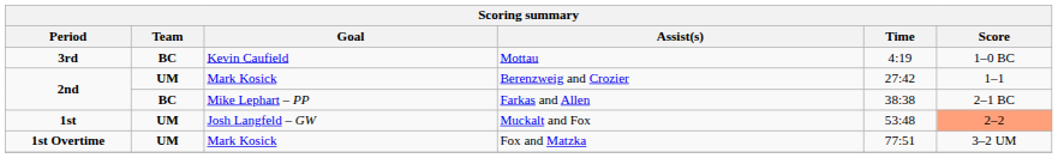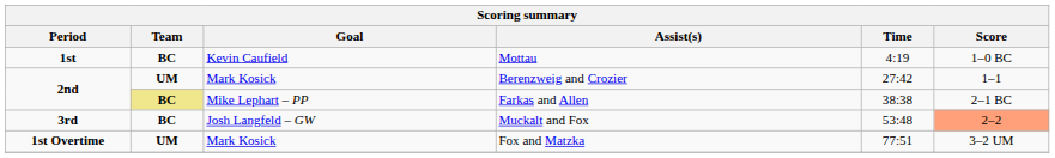Mottau | Period: 3rd -> 1st
Farkas and Allen | Team: no background -> khaki background
Muckalt and Fox | Period: 1st -> 3rd
Muckalt and Fox | Team: UM -> BC
